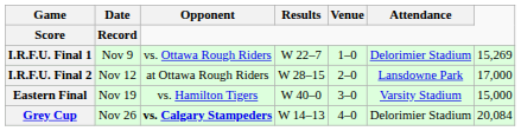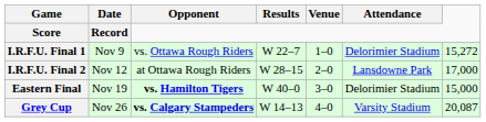I.R.F.U. Final 1 | column 7: 15,269 -> 15,272
Eastern Final | Opponent: normal -> bold
Eastern Final | Attendance: Varsity Stadium -> Delorimier Stadium
Grey Cup | Attendance: Delorimier Stadium -> Varsity Stadium
Grey Cup | column 7: 20,084 -> 20,087
